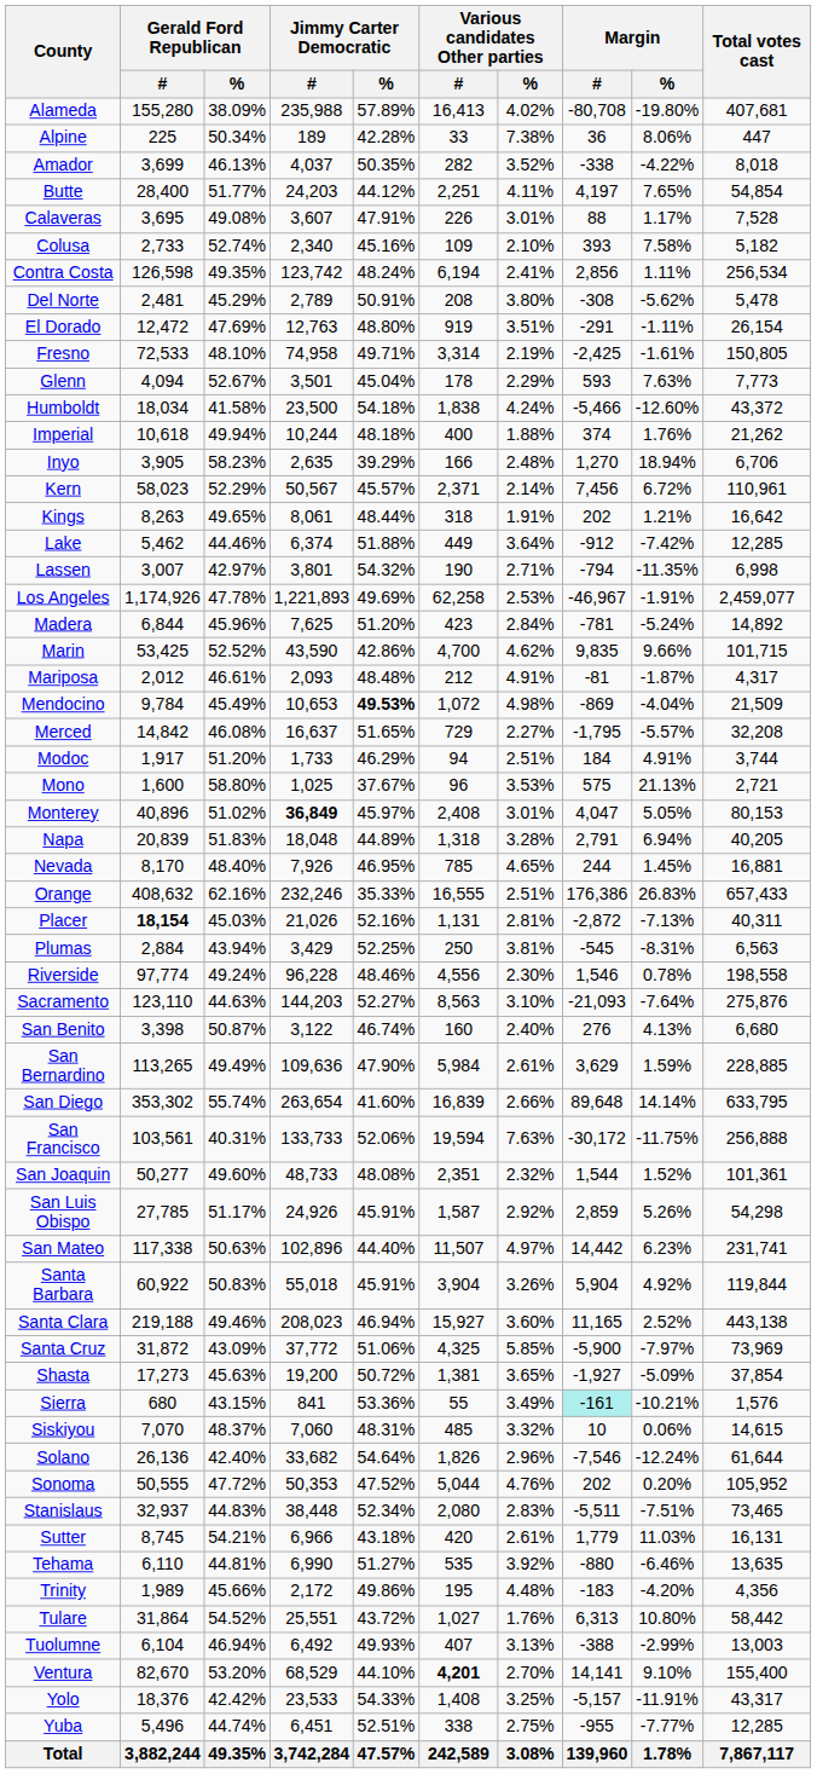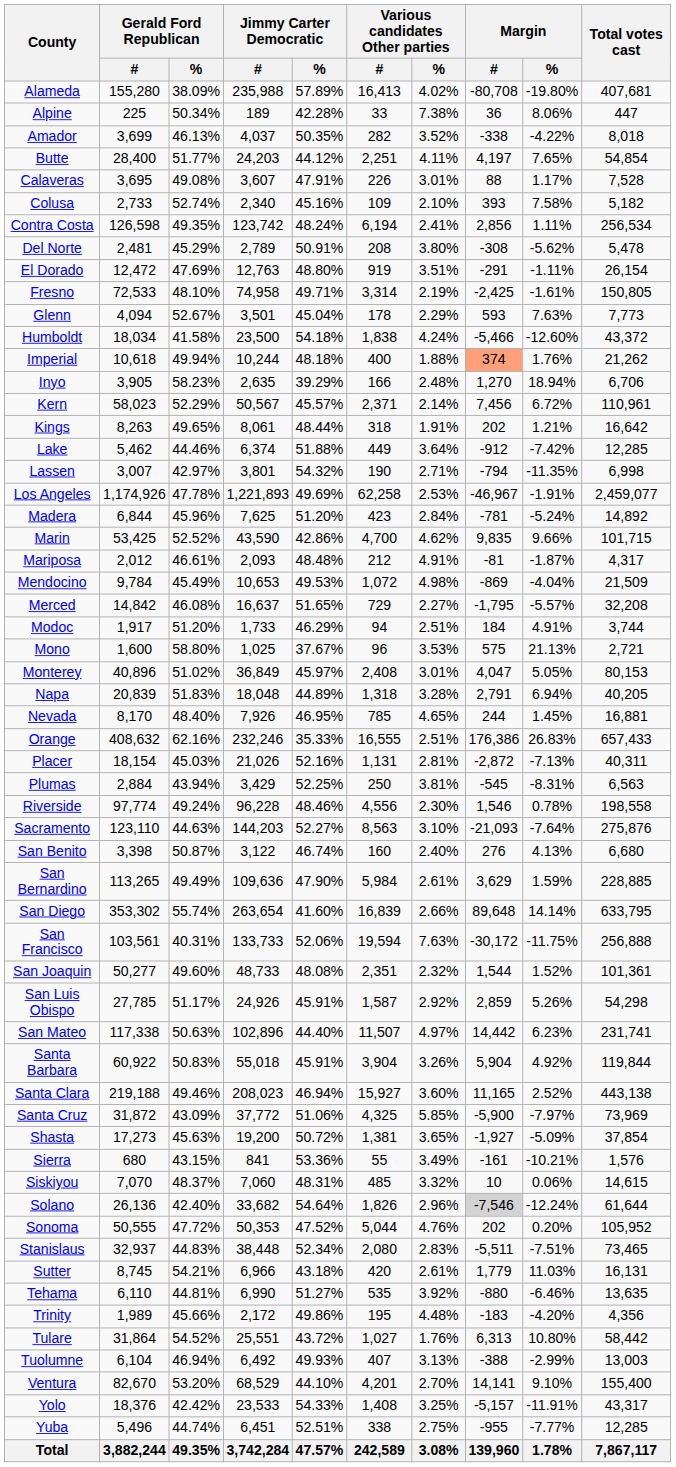Imperial | Margin / #: no background -> lightsalmon background
Mendocino | Jimmy Carter Democratic / %: bold -> normal
Monterey | Jimmy Carter Democratic / #: bold -> normal
Placer | Gerald Ford Republican / #: bold -> normal
Sierra | Margin / #: paleturquoise background -> no background
Solano | Margin / #: no background -> lightgrey background
Ventura | Various candidates Other parties / #: bold -> normal
